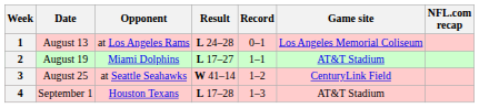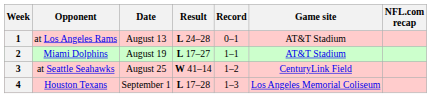columns swapped: Date <-> Opponent
1 | Game site: Los Angeles Memorial Coliseum -> AT&T Stadium
4 | Game site: AT&T Stadium -> Los Angeles Memorial Coliseum
